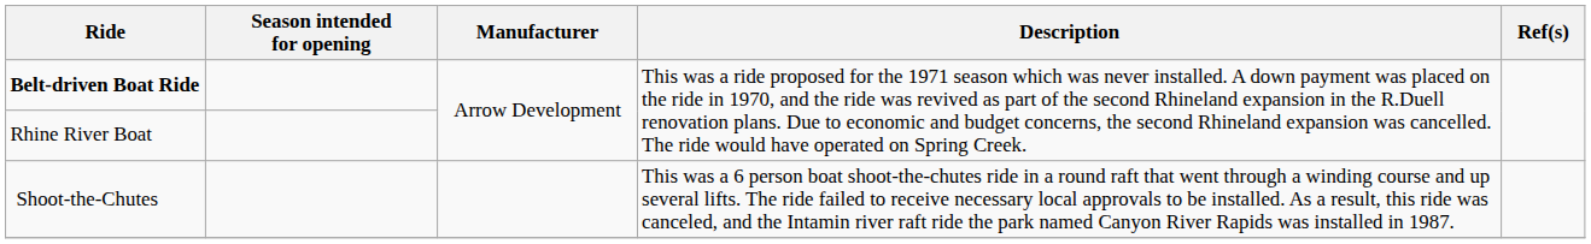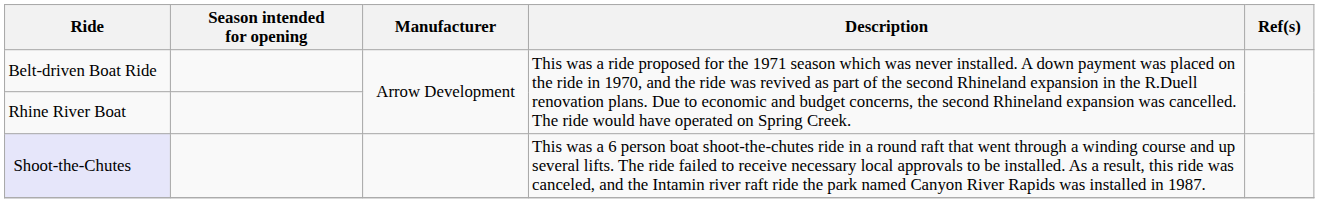Belt-driven Boat Ride | Ride: bold -> normal
Shoot-the-Chutes | Ride: no background -> lavender background
